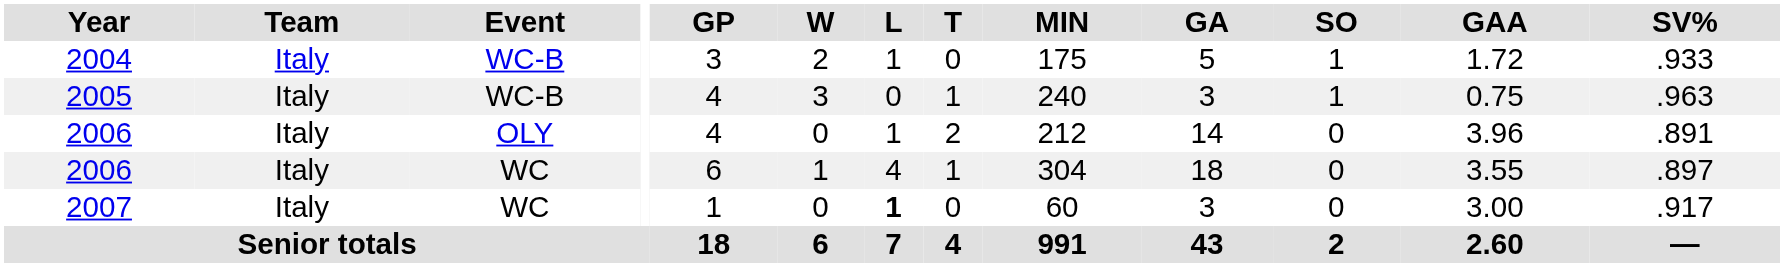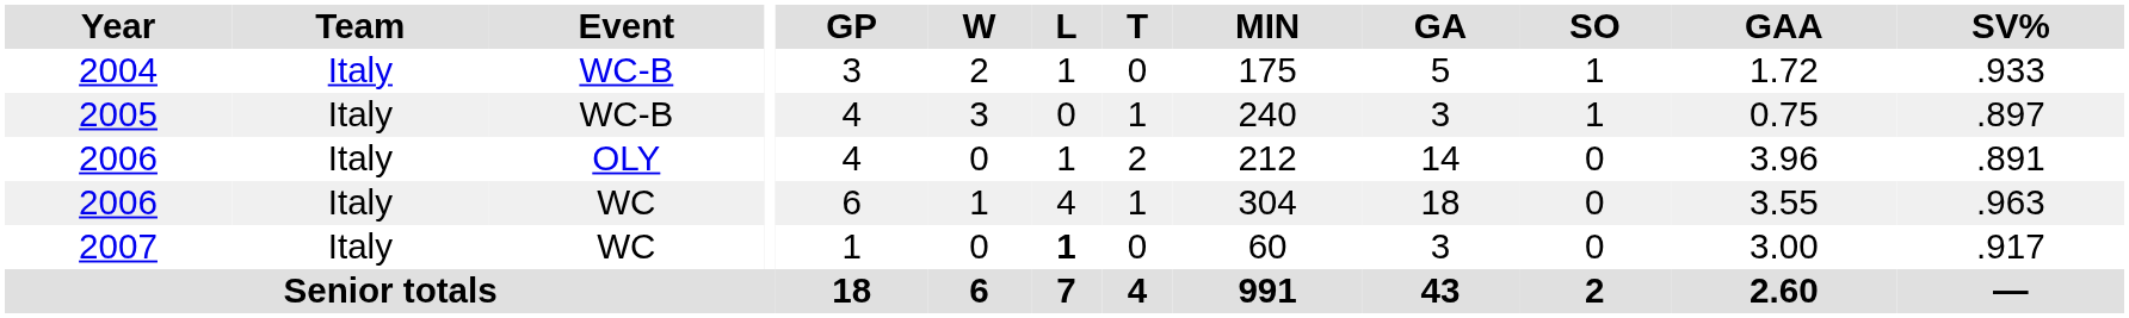2005 | SV%: .963 -> .897
2006 / WC | SV%: .897 -> .963
